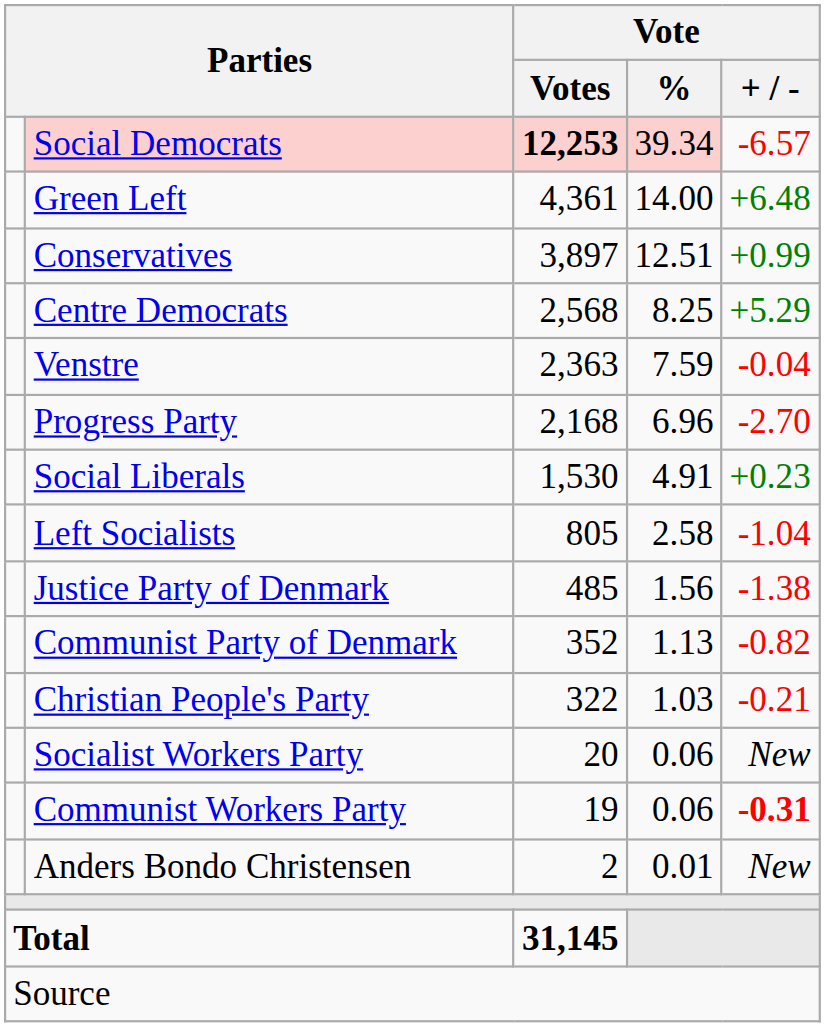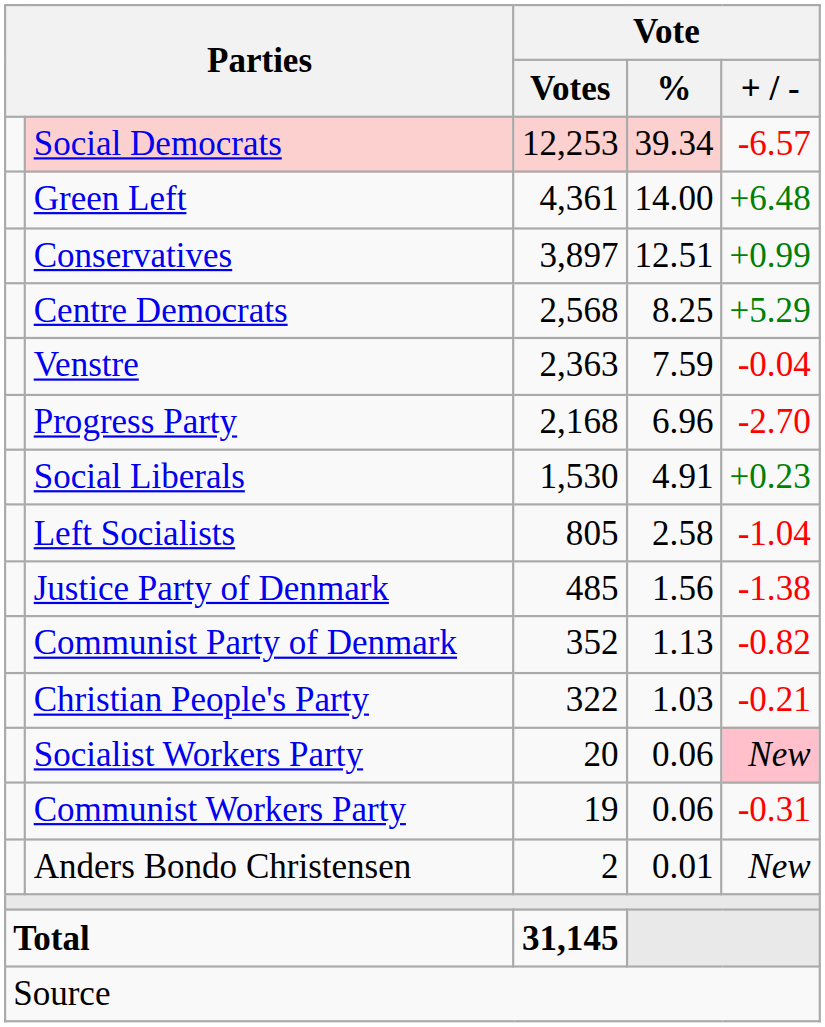Social Democrats | Vote / Votes: bold -> normal
Socialist Workers Party | Vote / + / -: no background -> pink background
Communist Workers Party | Vote / + / -: bold -> normal
